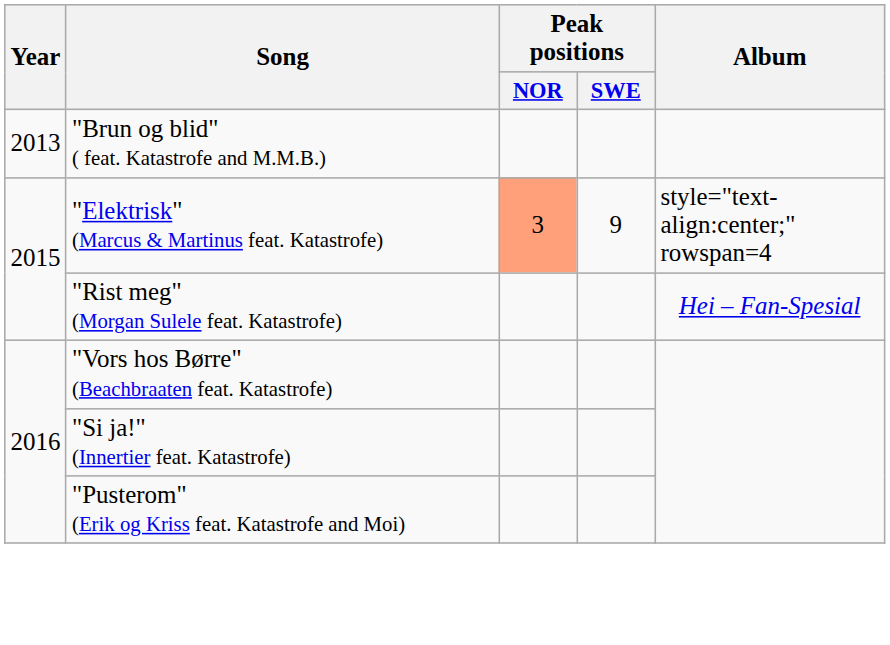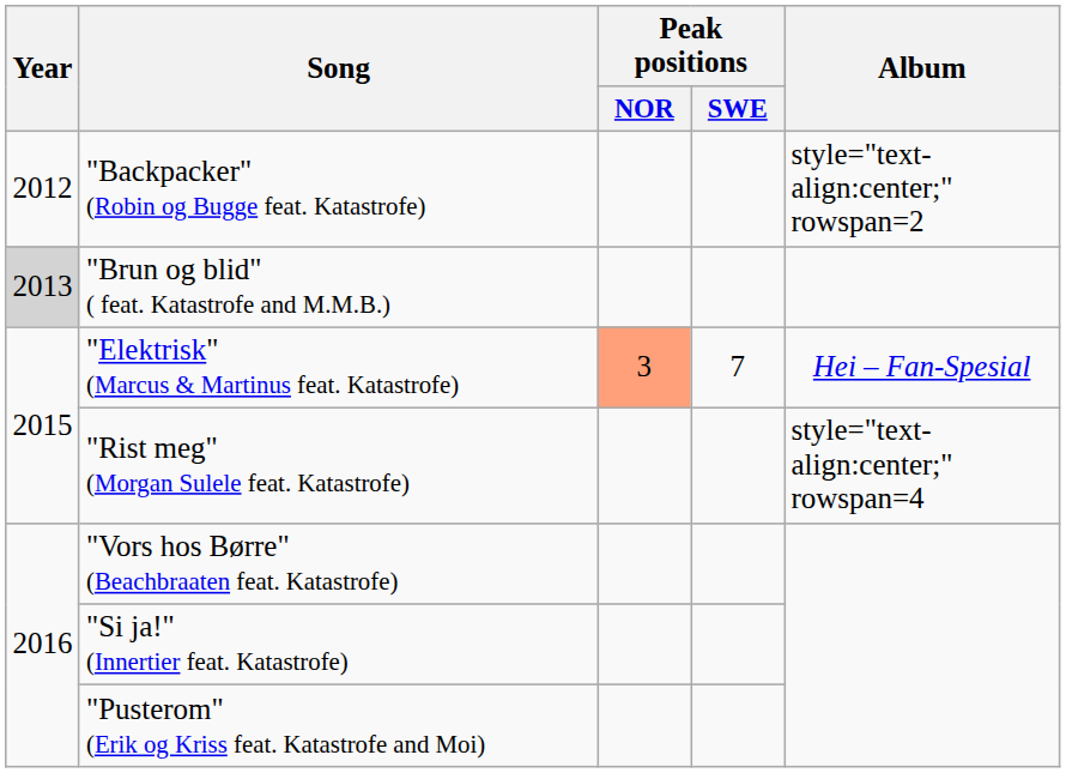+ row: 2012 | "Backpacker" (Robin og Bugge feat. Katastrofe) | style="text-align:center;" rowspan=2
"Brun og blid" ( feat. Katastrofe and M.M.B.) | Year: no background -> lightgrey background
"Elektrisk" (Marcus & Martinus feat. Katastrofe) | Peak positions / SWE: 9 -> 7
"Elektrisk" (Marcus & Martinus feat. Katastrofe) | Album: style="text-align:center;" rowspan=4 -> Hei – Fan-Spesial
"Rist meg" (Morgan Sulele feat. Katastrofe) | Album: Hei – Fan-Spesial -> style="text-align:center;" rowspan=4
